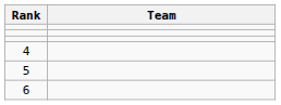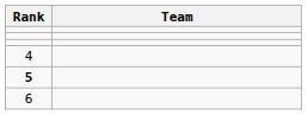row 6 | Rank: normal -> bold
